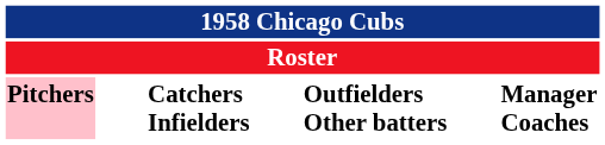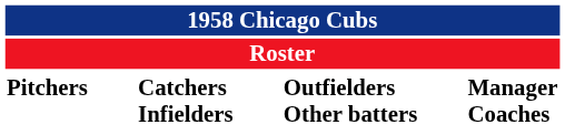Pitchers | column 1: pink background -> no background
